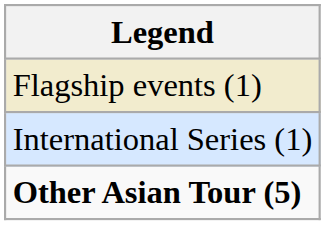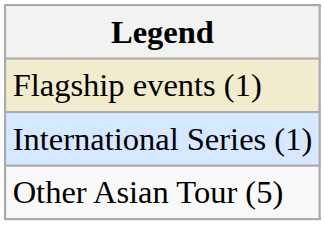row 4 | column 1: bold -> normal
